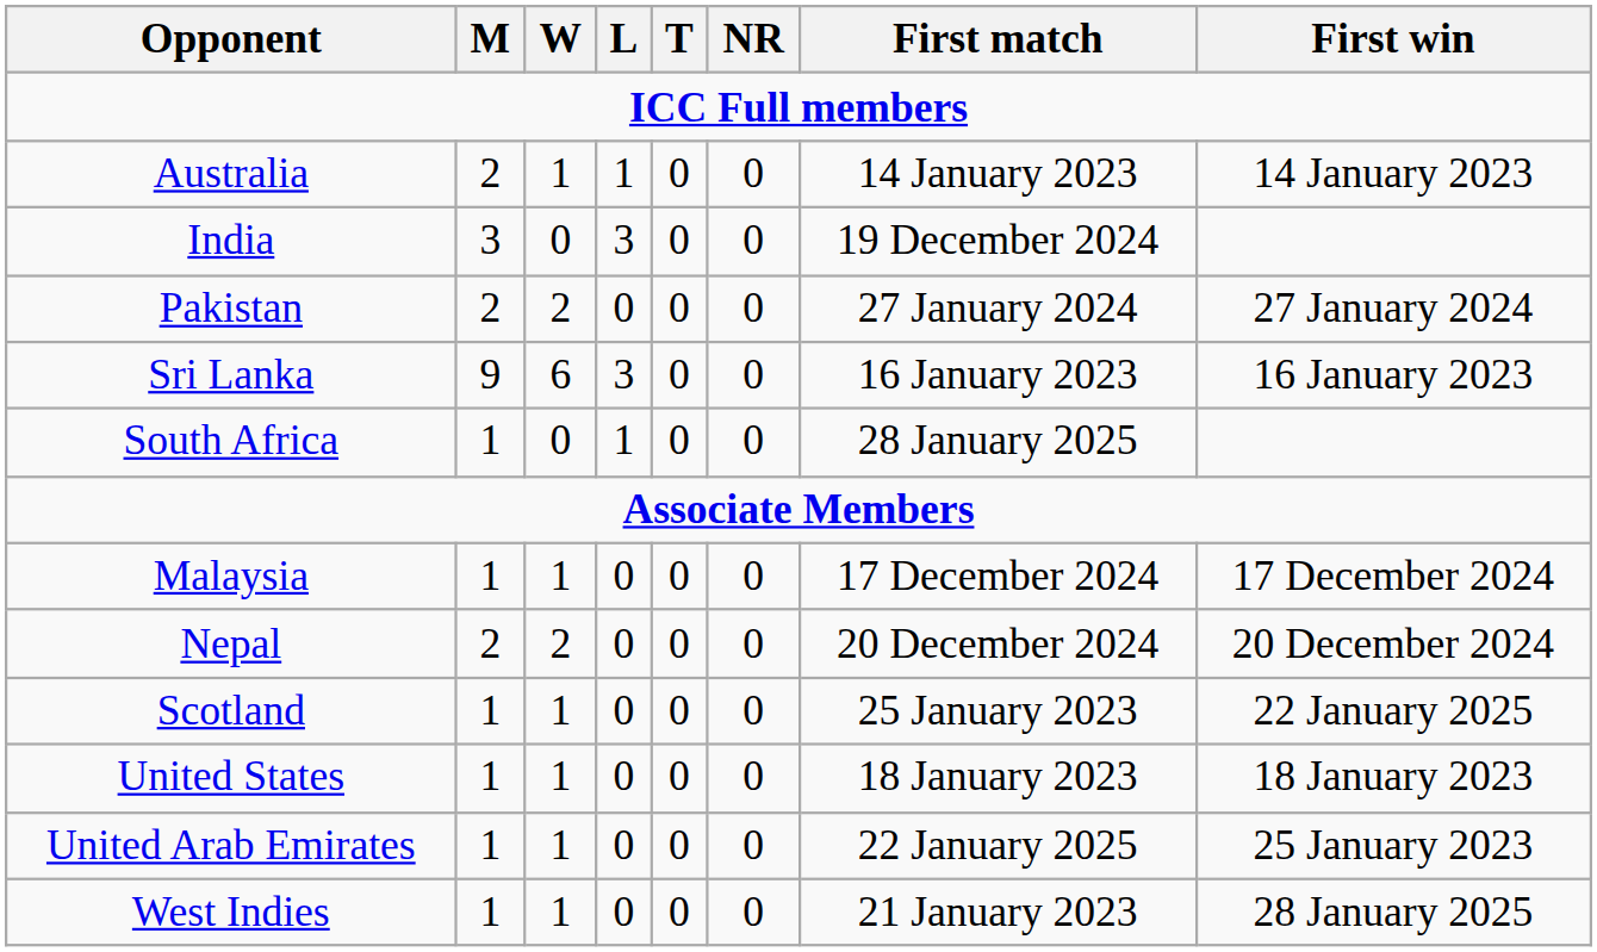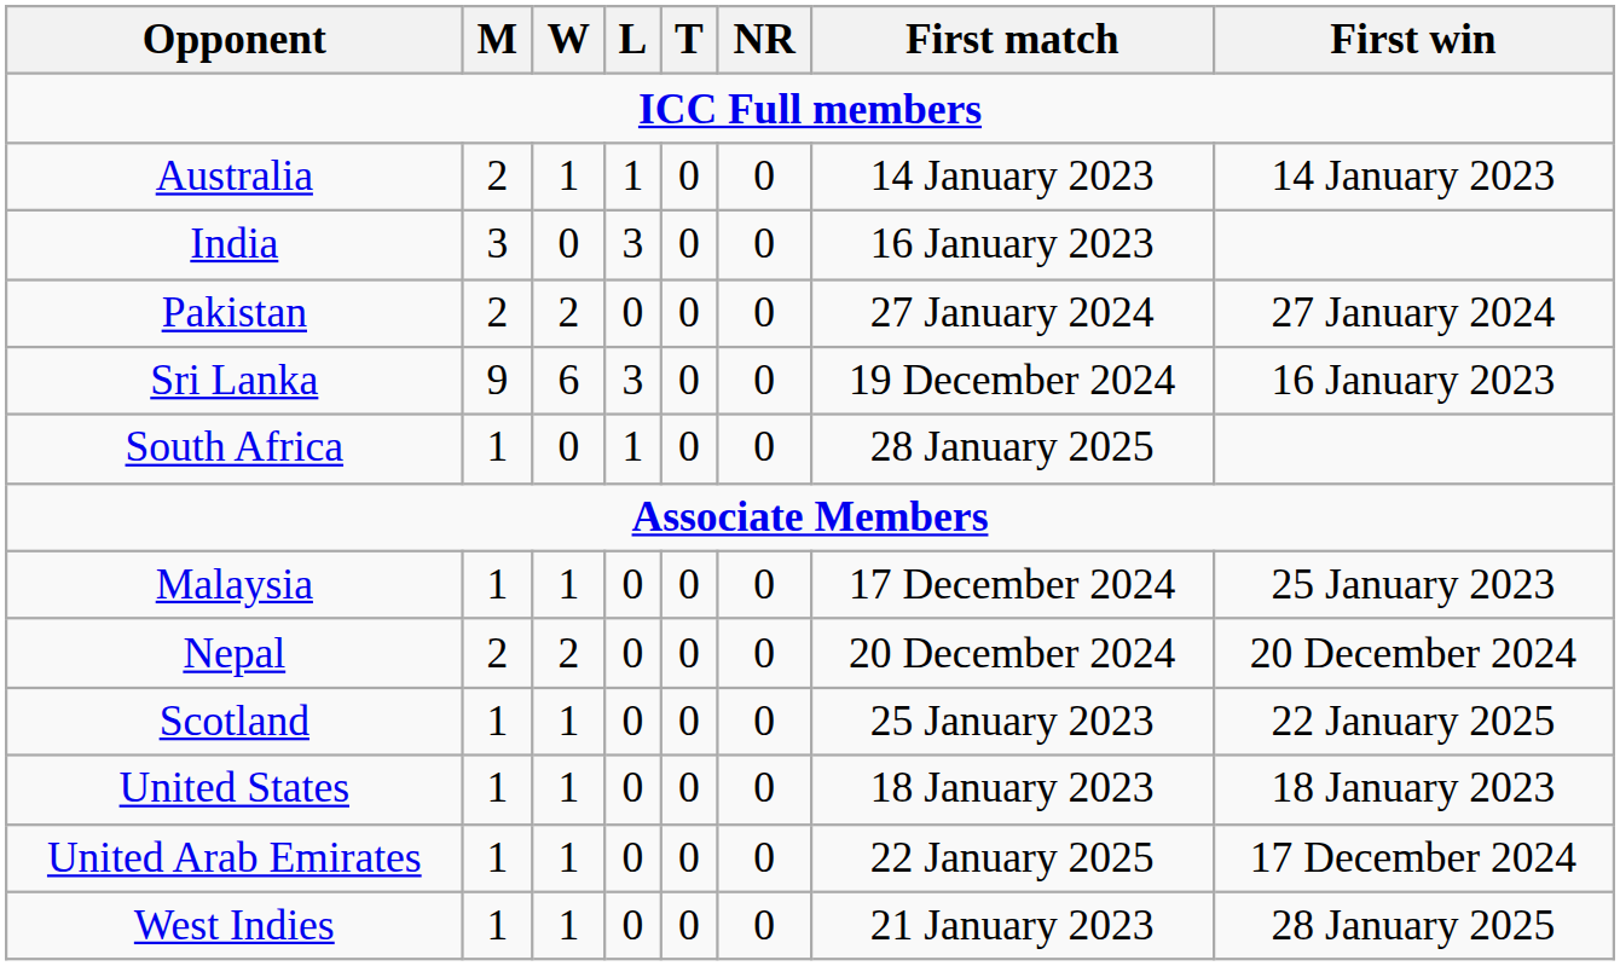India | First match: 19 December 2024 -> 16 January 2023
Sri Lanka | First match: 16 January 2023 -> 19 December 2024
Malaysia | First win: 17 December 2024 -> 25 January 2023
United Arab Emirates | First win: 25 January 2023 -> 17 December 2024
